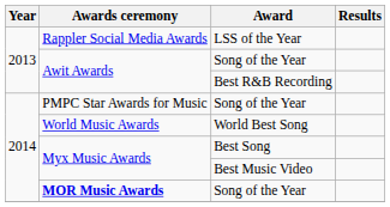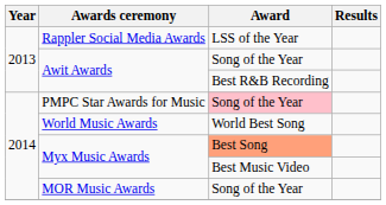PMPC Star Awards for Music | Award: no background -> pink background
Myx Music Awards / Best Song | Award: no background -> lightsalmon background
MOR Music Awards | Awards ceremony: bold -> normal
